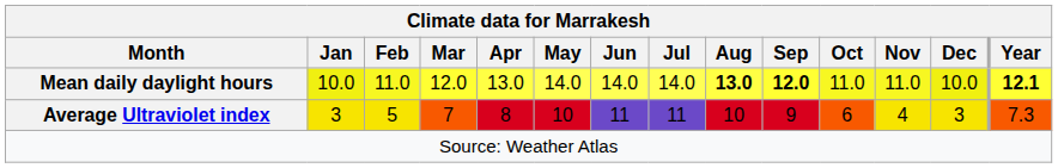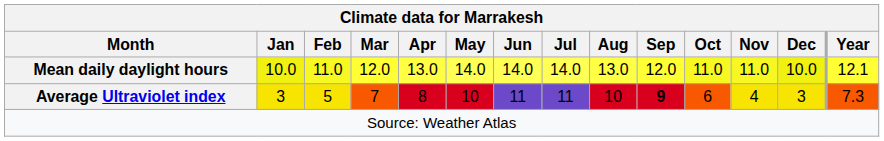row 3 | Aug: bold -> normal
row 3 | Sep: bold -> normal
row 3 | Year: bold -> normal
row 4 | Sep: normal -> bold
